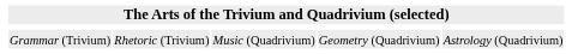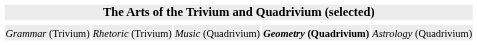Grammar (Trivium) | column 4: normal -> bold
